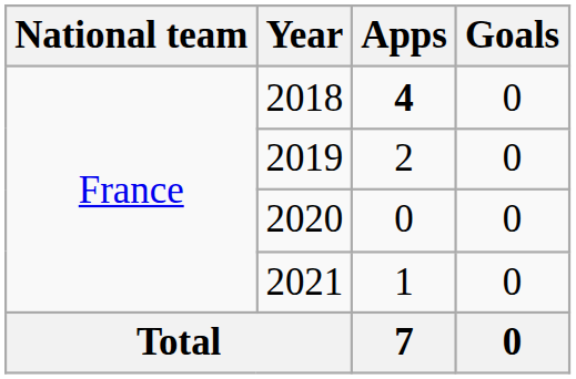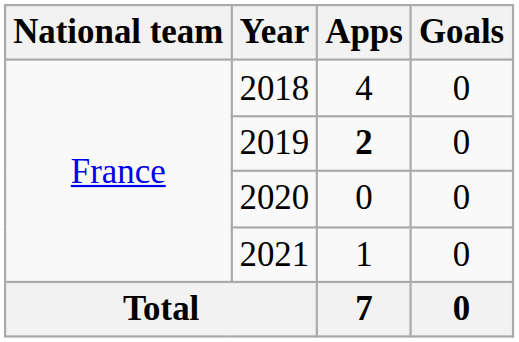2018 | Apps: bold -> normal
2019 | Apps: normal -> bold
